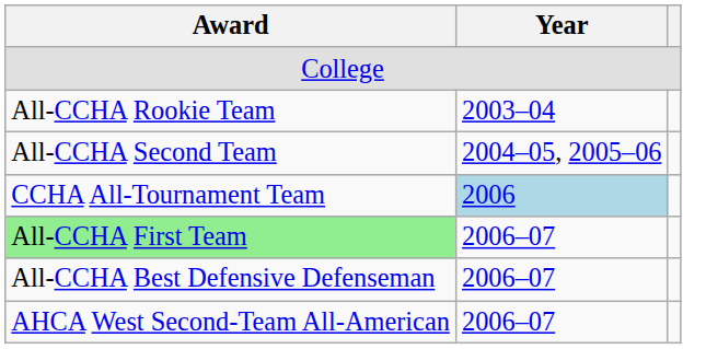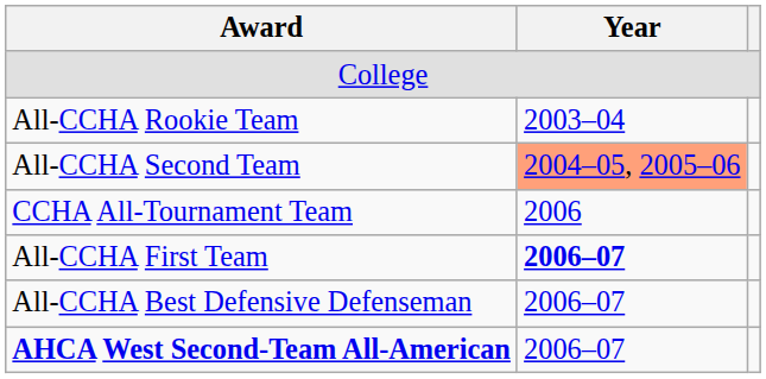All-CCHA Second Team | Year: no background -> lightsalmon background
CCHA All-Tournament Team | Year: lightblue background -> no background
All-CCHA First Team | Award: lightgreen background -> no background
All-CCHA First Team | Year: normal -> bold
AHCA West Second-Team All-American | Award: normal -> bold
